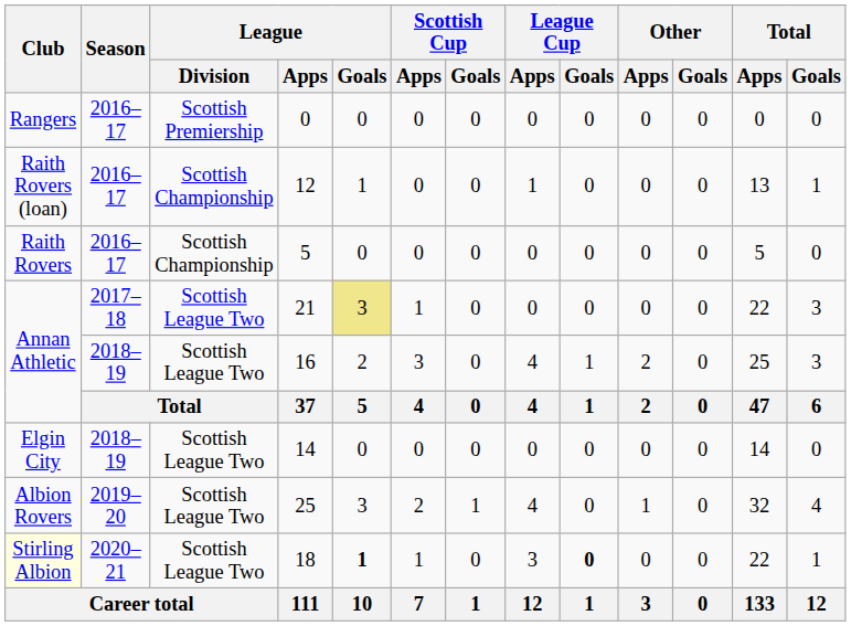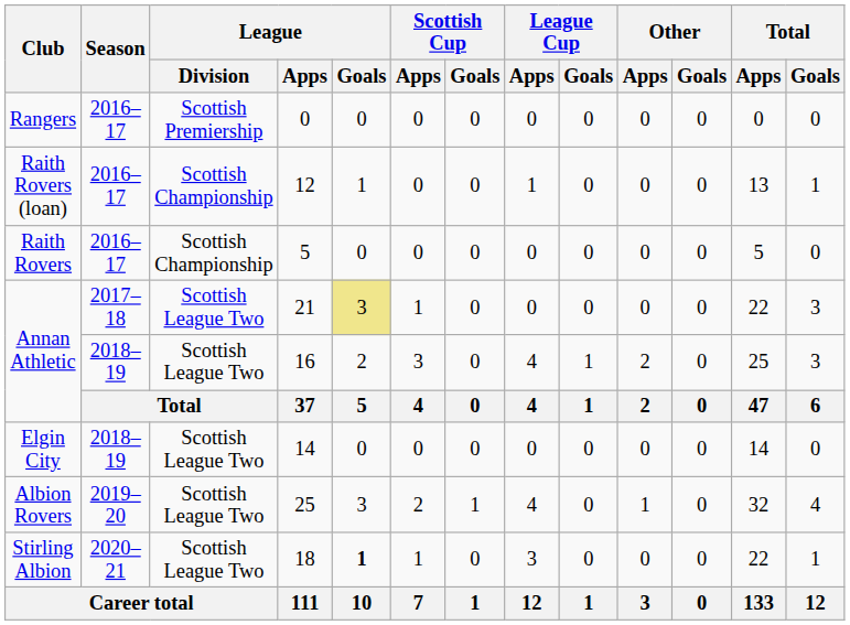18 | Club: lightyellow background -> no background
18 | League Cup / Goals: bold -> normal
